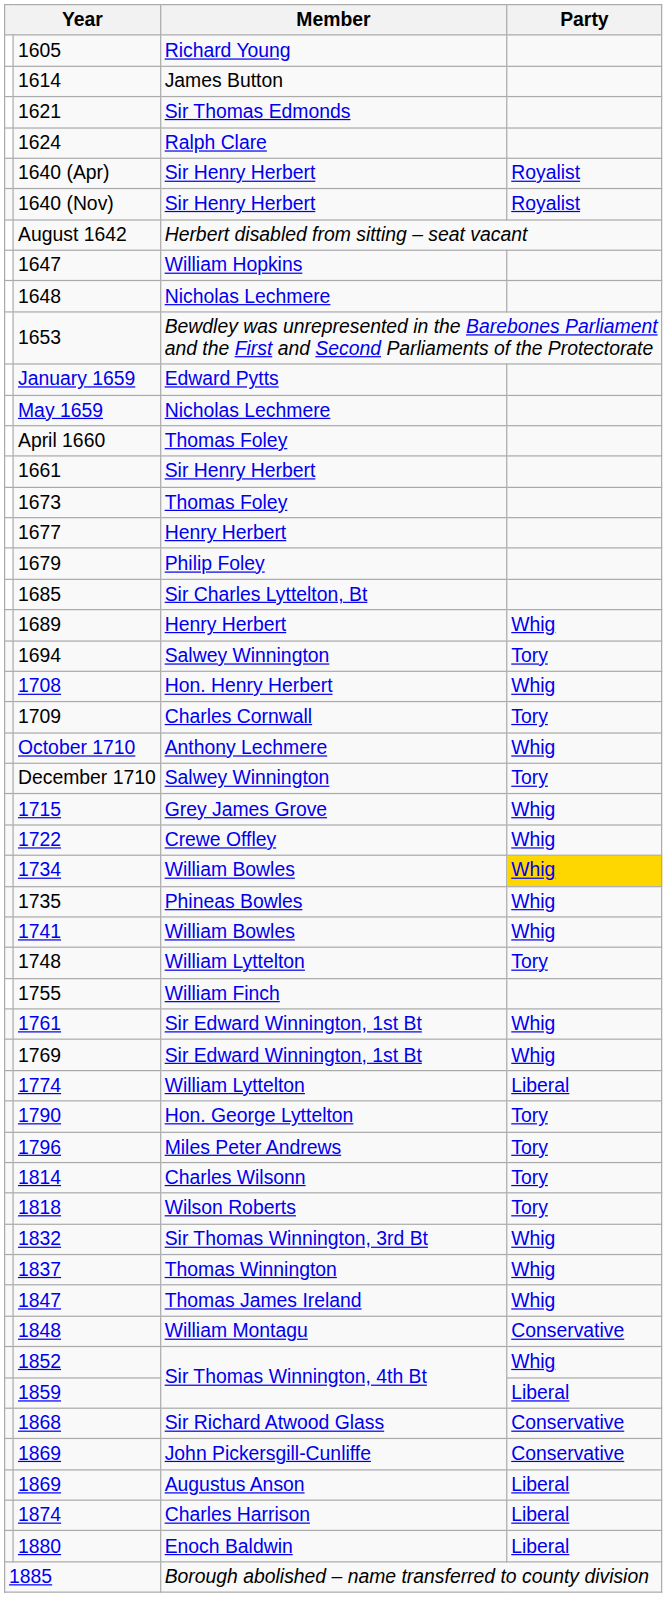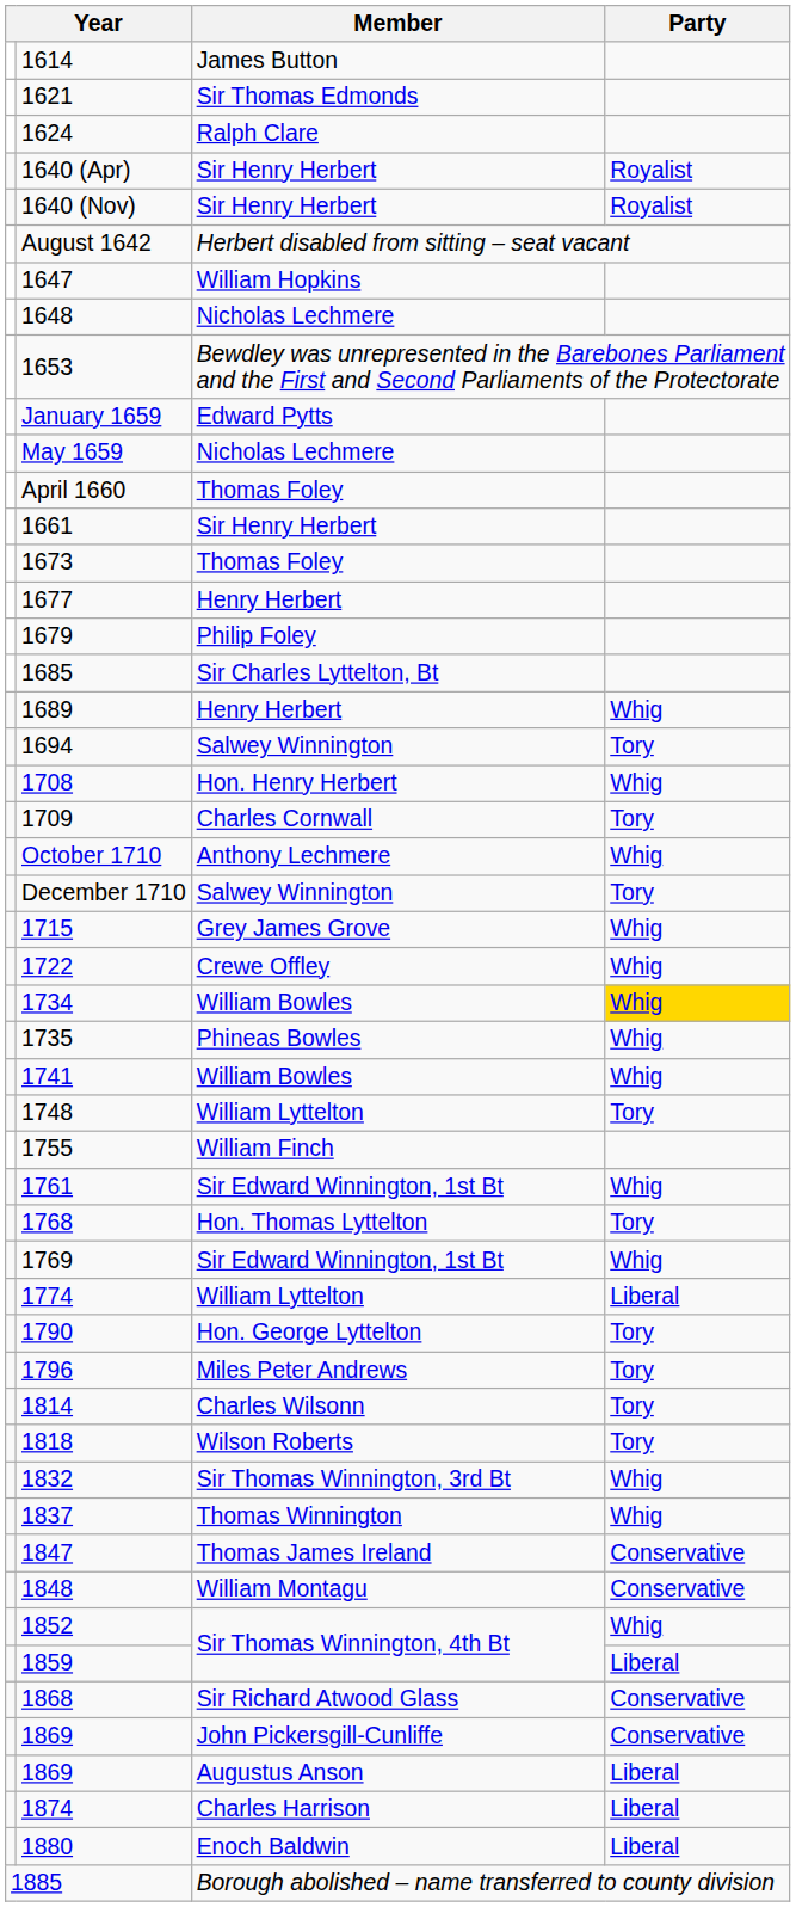- row: 1605 | Richard Young
+ row: 1768 | Hon. Thomas Lyttelton | Tory
1847 | Party: Whig -> Conservative
